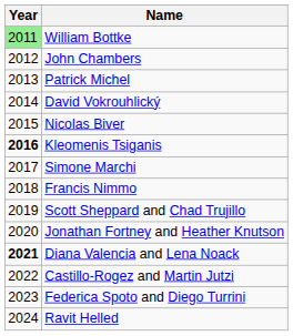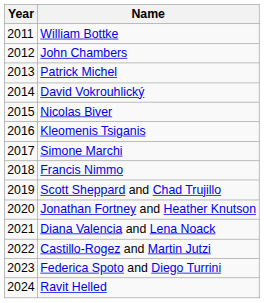William Bottke | Year: lightgreen background -> no background
Kleomenis Tsiganis | Year: bold -> normal
Diana Valencia and Lena Noack | Year: bold -> normal
